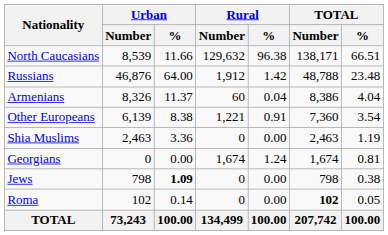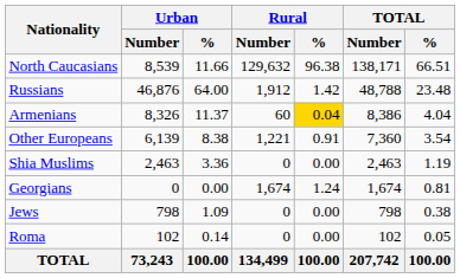Armenians | Rural / %: no background -> gold background
Jews | Urban / %: bold -> normal
Roma | TOTAL / Number: bold -> normal
